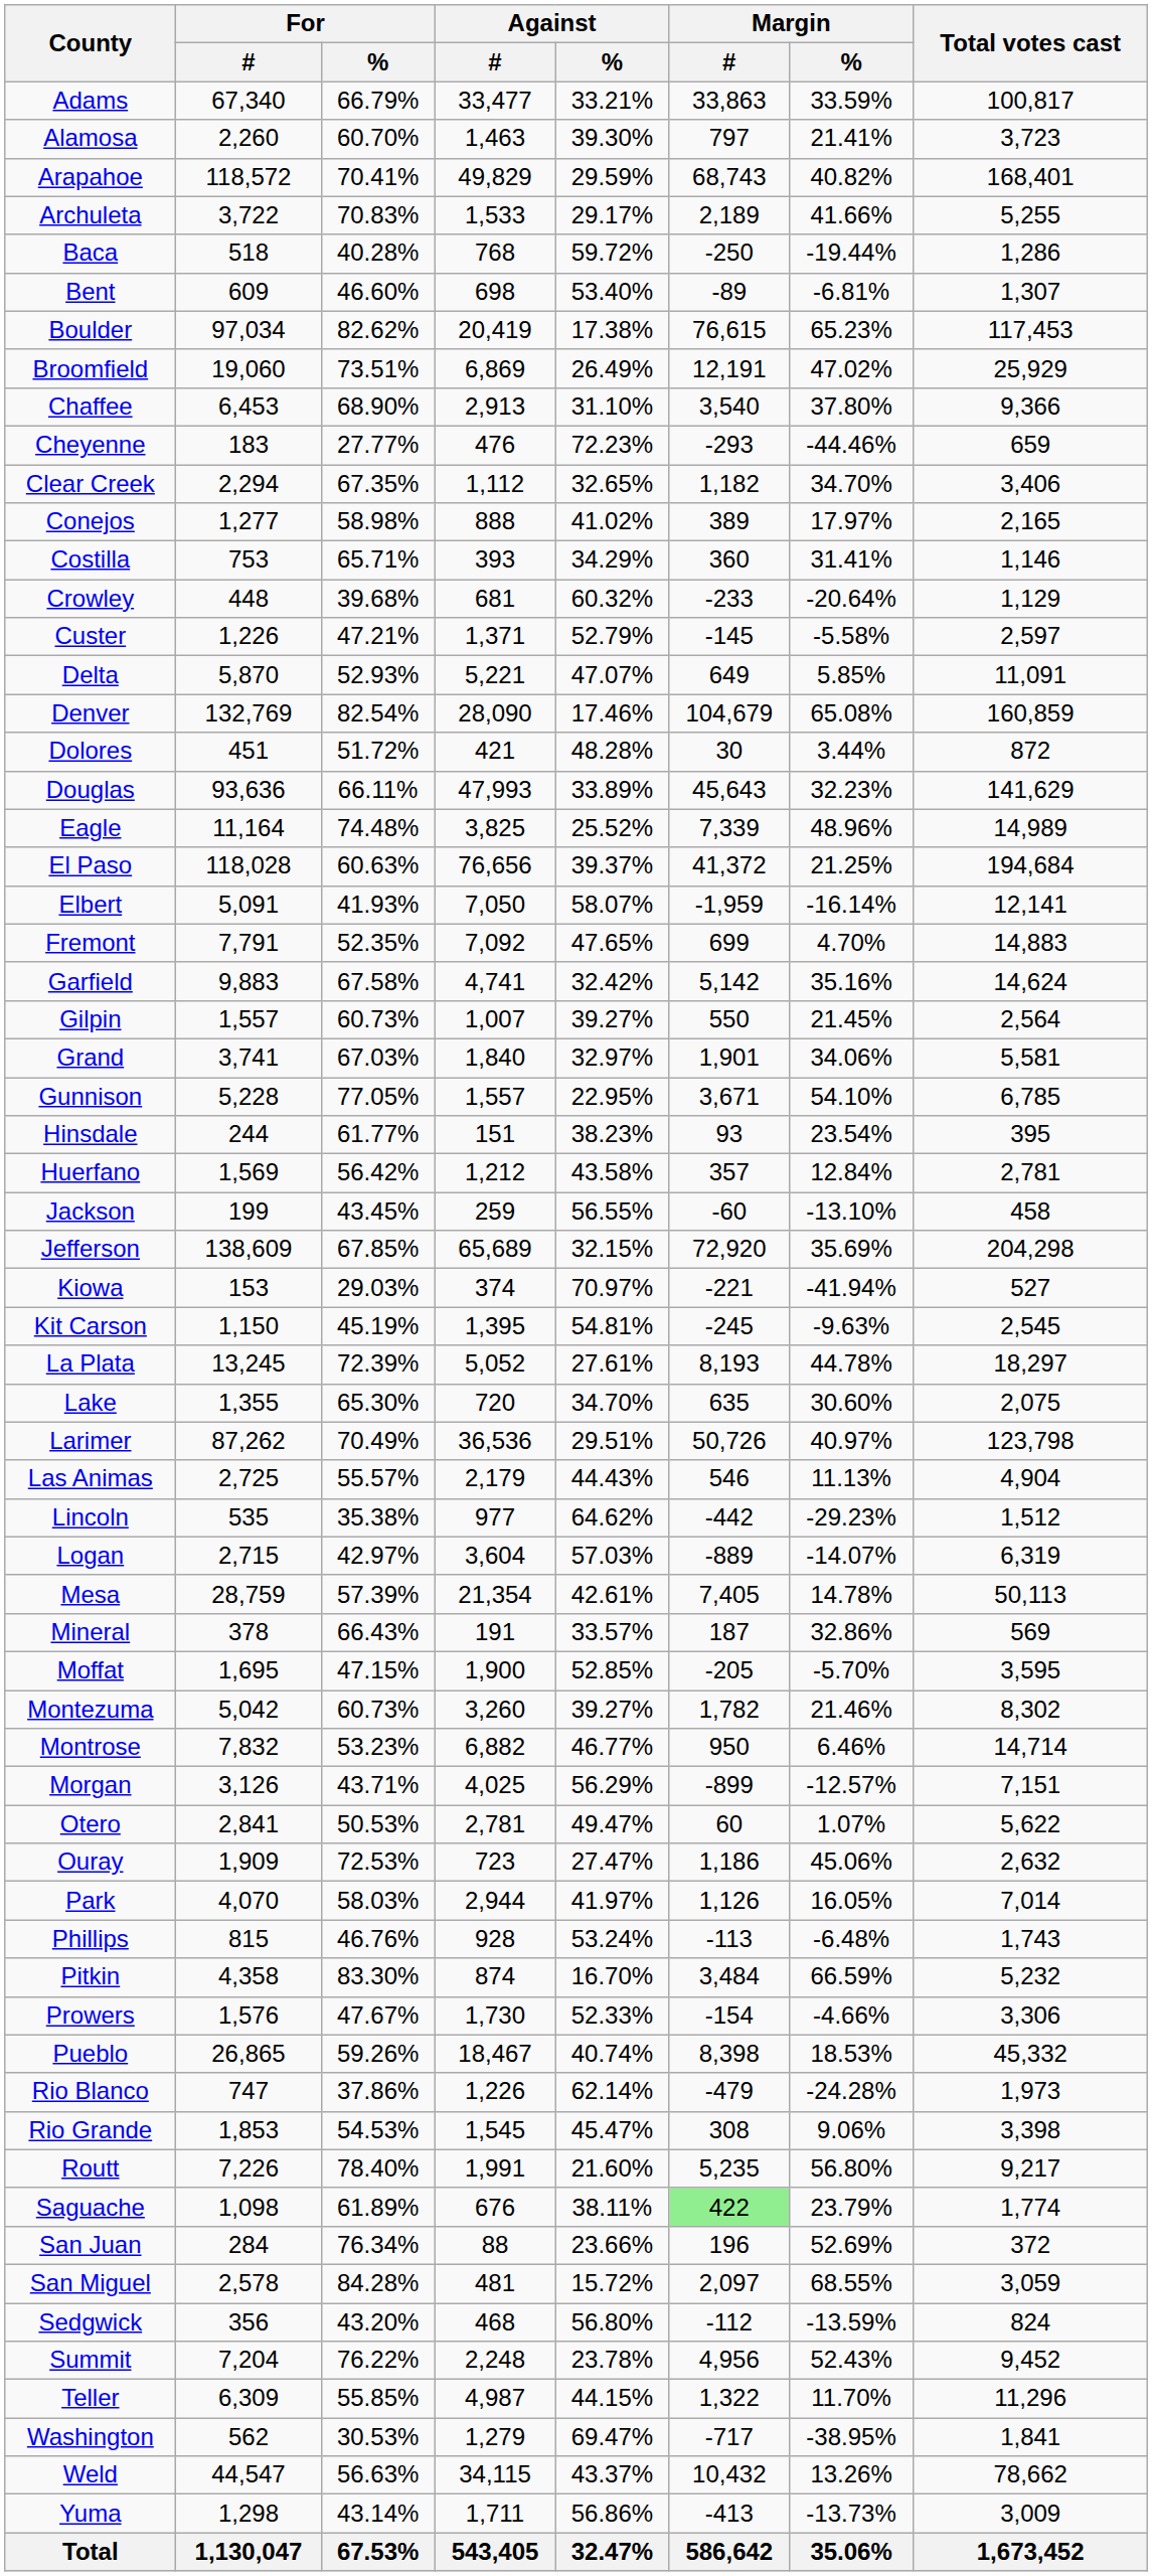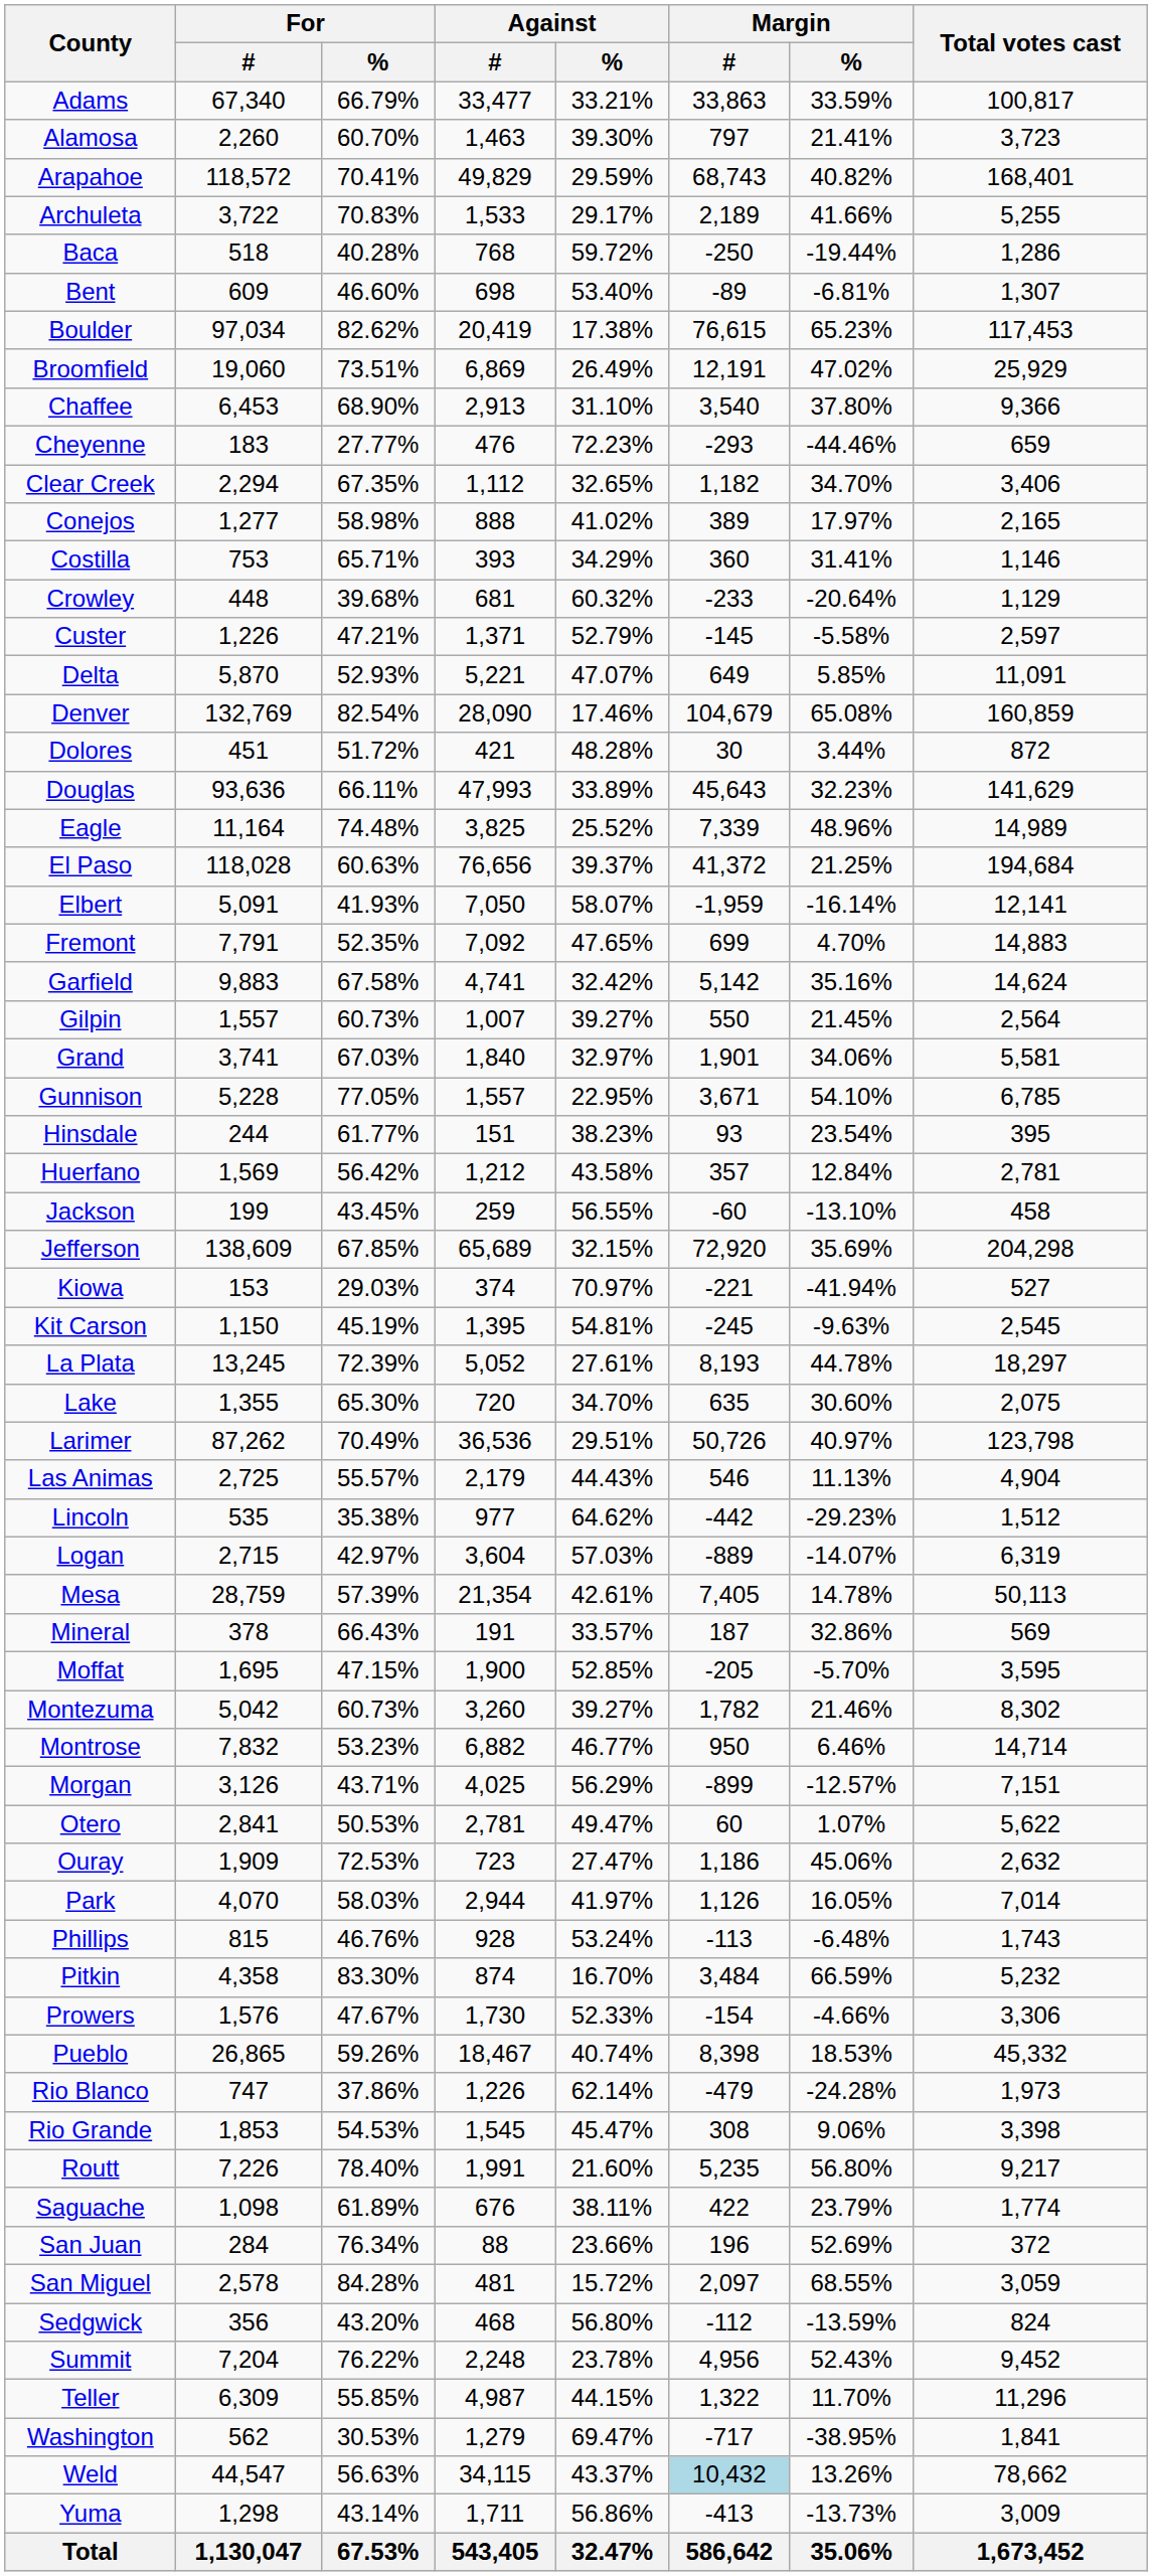Saguache | Margin / #: lightgreen background -> no background
Weld | Margin / #: no background -> lightblue background
